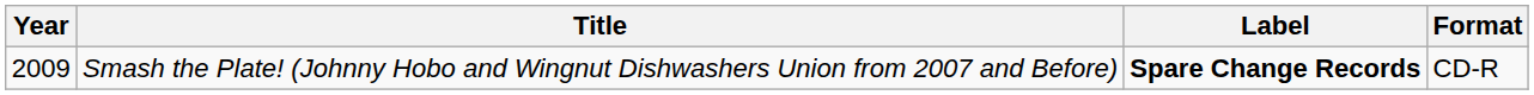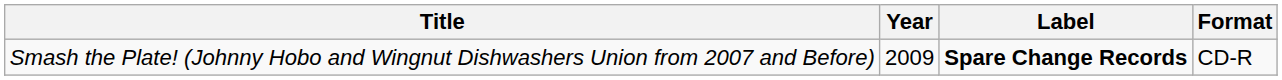columns swapped: Year <-> Title
